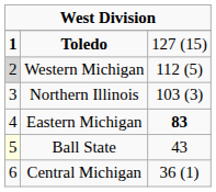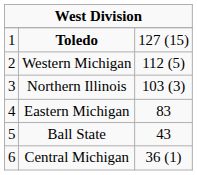Toledo | column 1: bold -> normal
Western Michigan | column 1: lightgrey background -> no background
Eastern Michigan | column 3: bold -> normal
Ball State | column 1: lightyellow background -> no background
